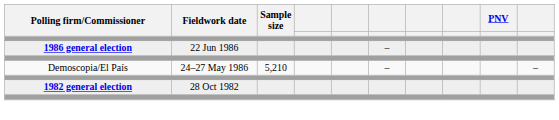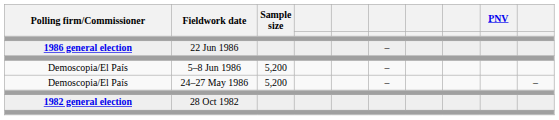+ row: Demoscopia/El País | 5–8 Jun 1986 | 5,200 | –
24–27 May 1986 | Sample size: 5,210 -> 5,200
